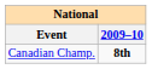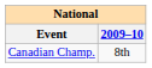Canadian Champ. | 2009–10: bold -> normal
